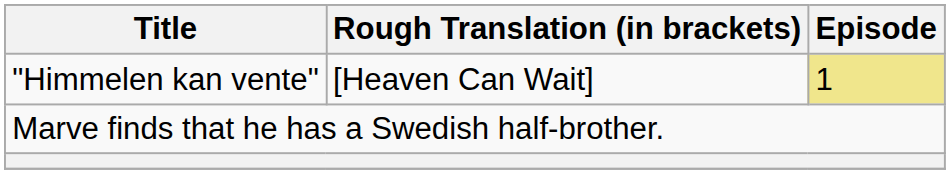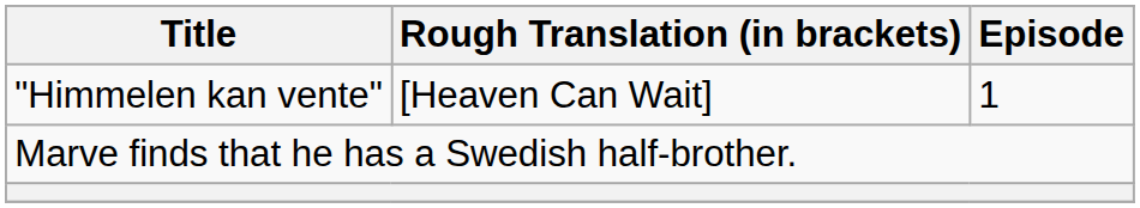"Himmelen kan vente" | Episode: khaki background -> no background
